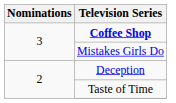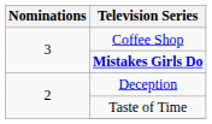Coffee Shop | Television Series: bold -> normal
Mistakes Girls Do | Television Series: normal -> bold
